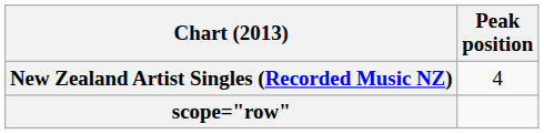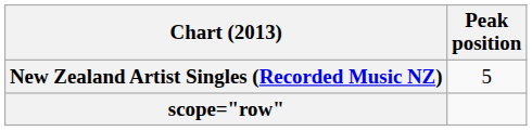New Zealand Artist Singles (Recorded Music NZ) | Peak position: 4 -> 5
